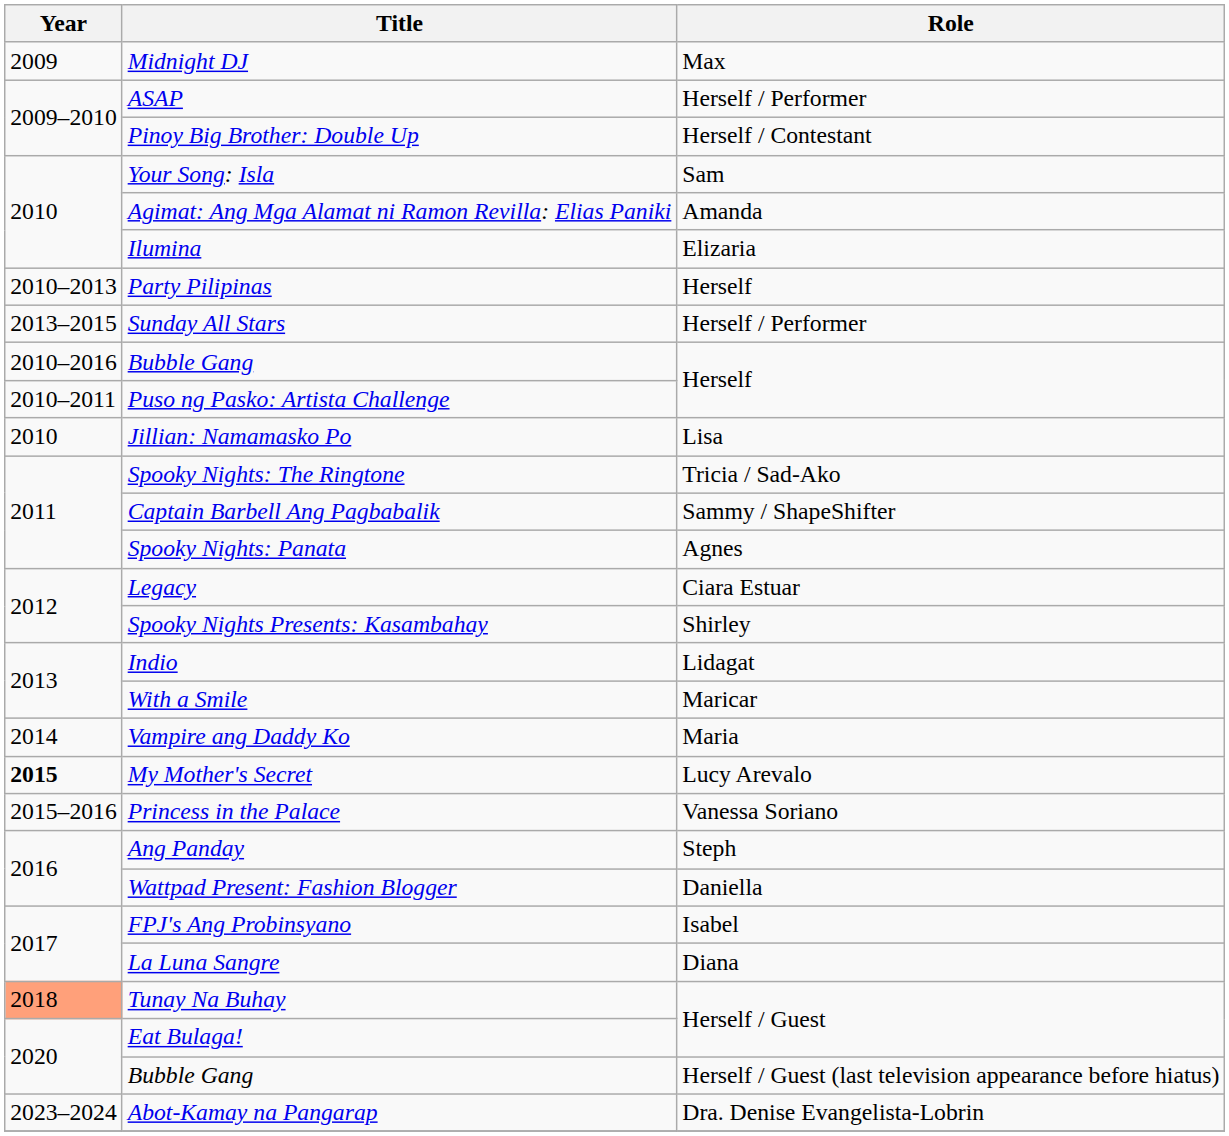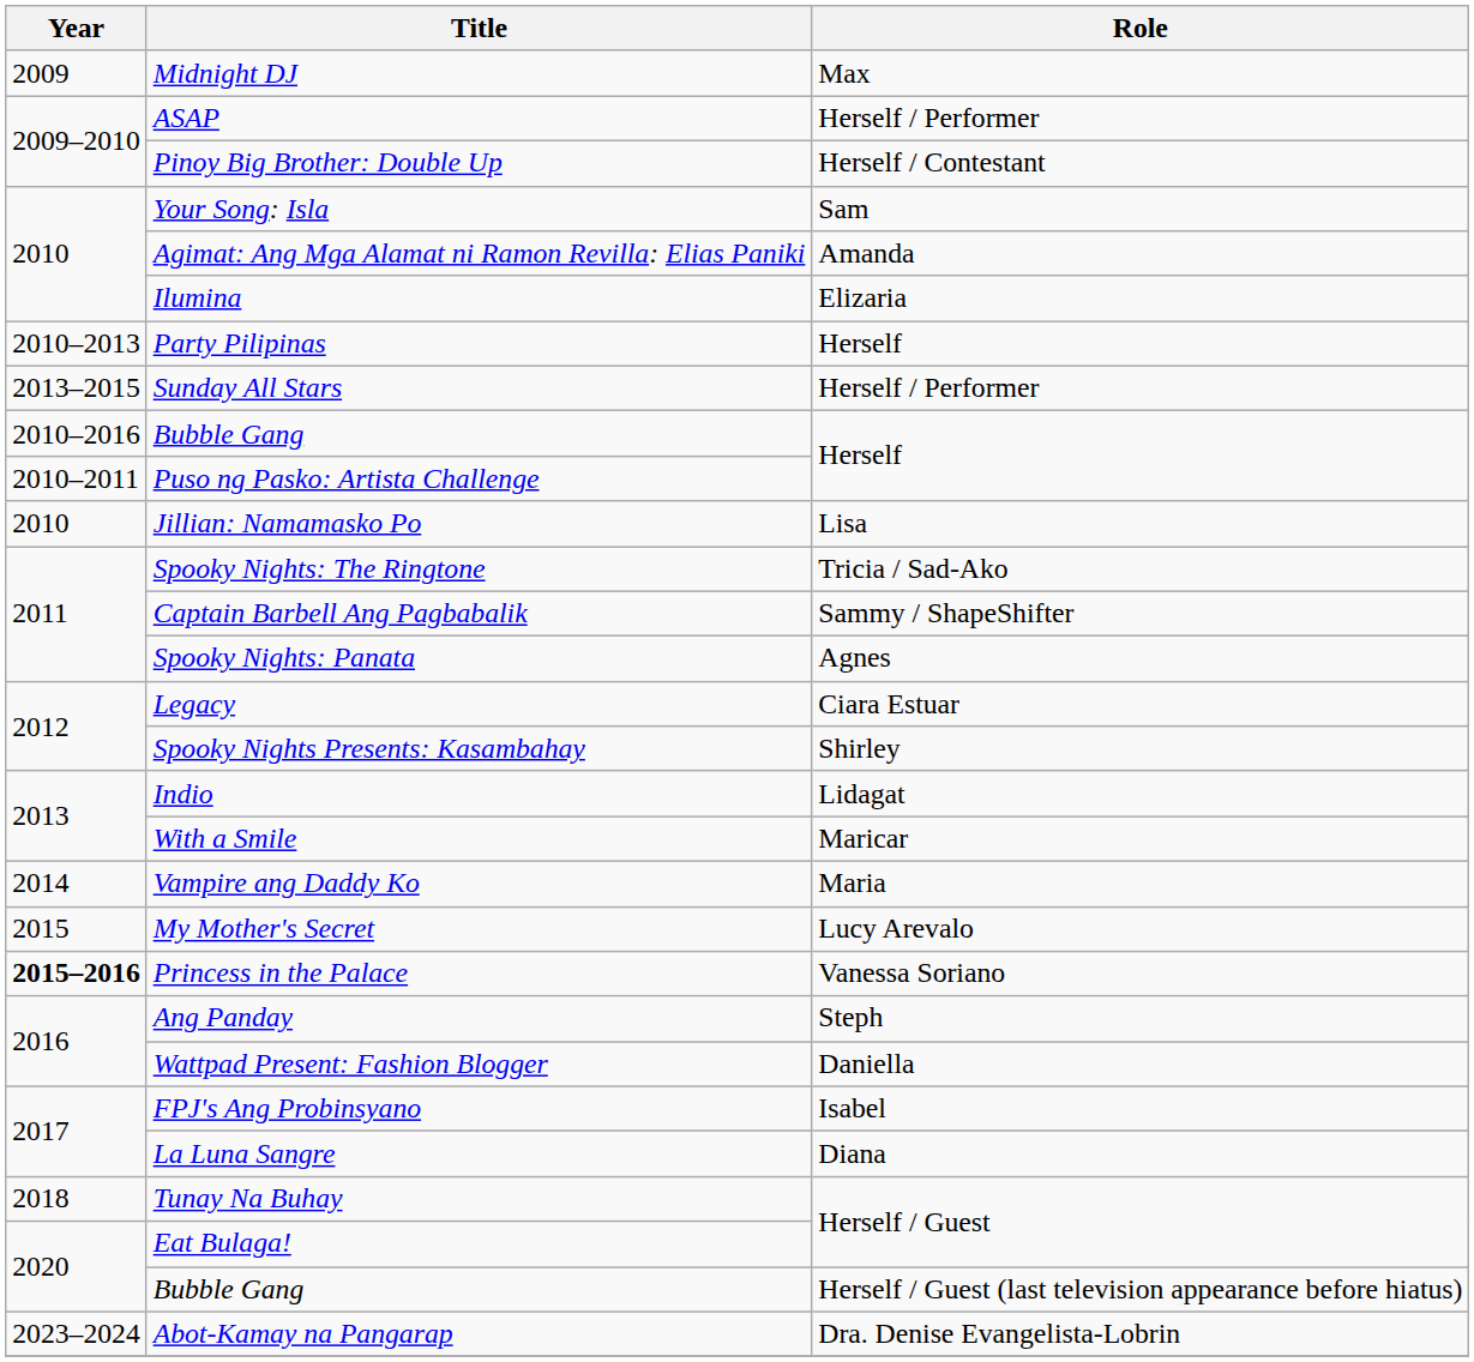My Mother's Secret | Year: bold -> normal
Princess in the Palace | Year: normal -> bold
Tunay Na Buhay | Year: lightsalmon background -> no background
